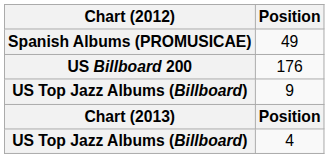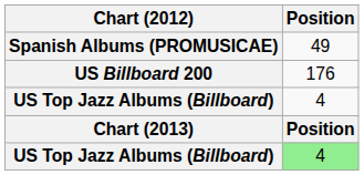row 4 | Position: 9 -> 4
row 6 | Position: no background -> lightgreen background
